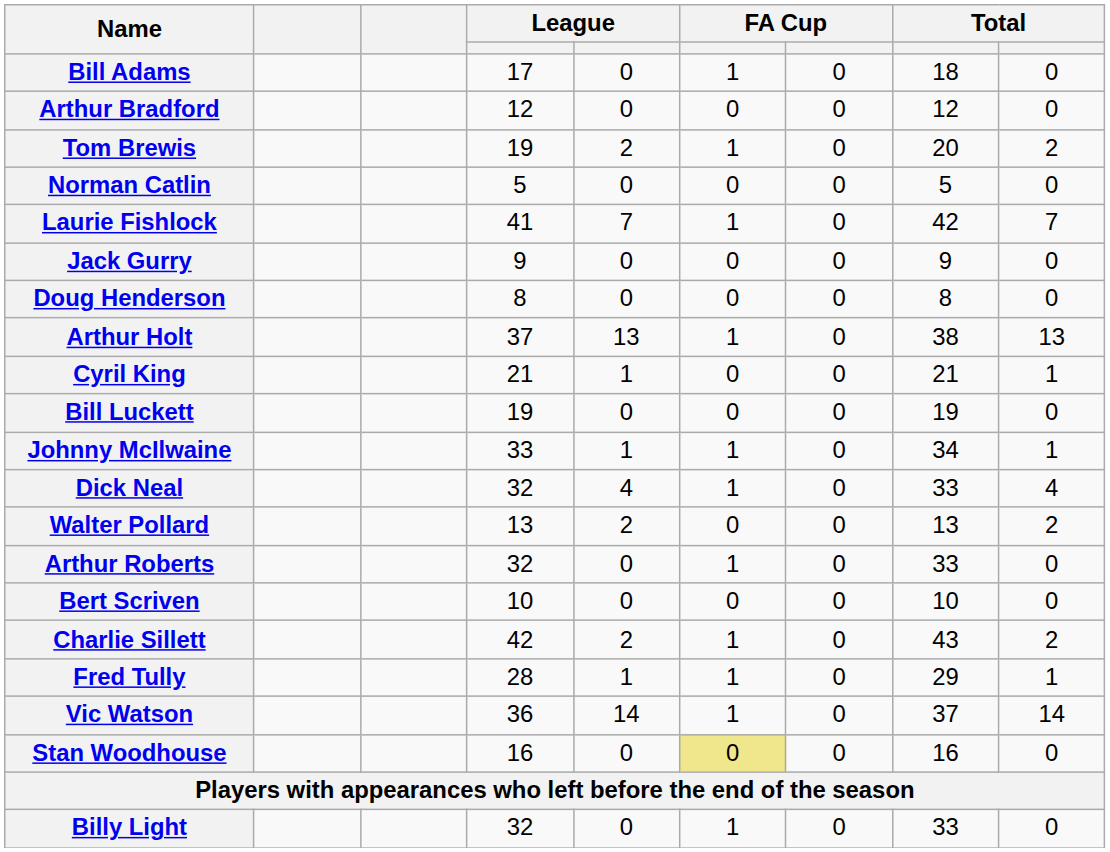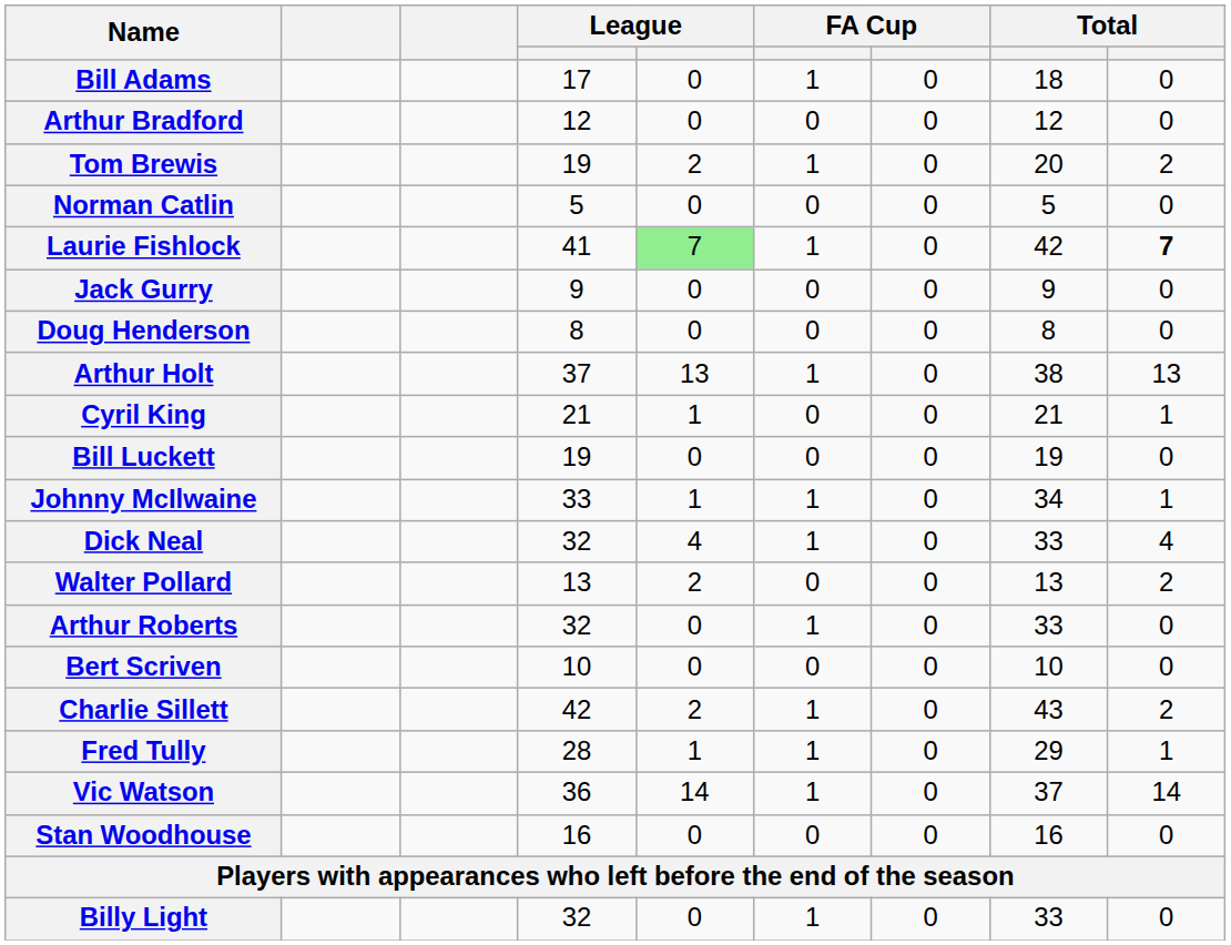Laurie Fishlock | column 5: no background -> lightgreen background
Laurie Fishlock | column 9: normal -> bold
Stan Woodhouse | column 6: khaki background -> no background
